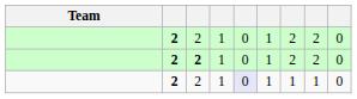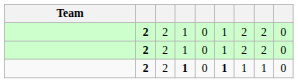row 3 | column 3: bold -> normal
row 4 | column 4: normal -> bold
row 4 | column 5: lavender background -> no background
row 4 | column 6: normal -> bold
